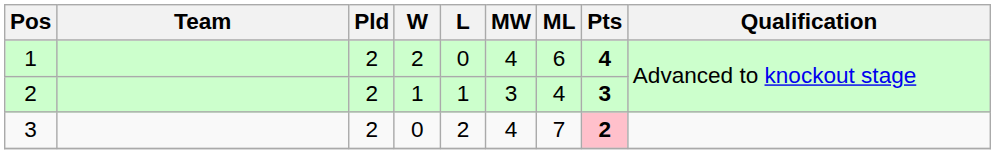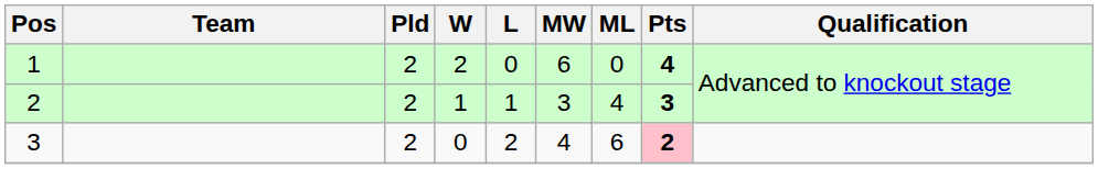row 2 | MW: 4 -> 6
row 2 | ML: 6 -> 0
row 4 | ML: 7 -> 6
